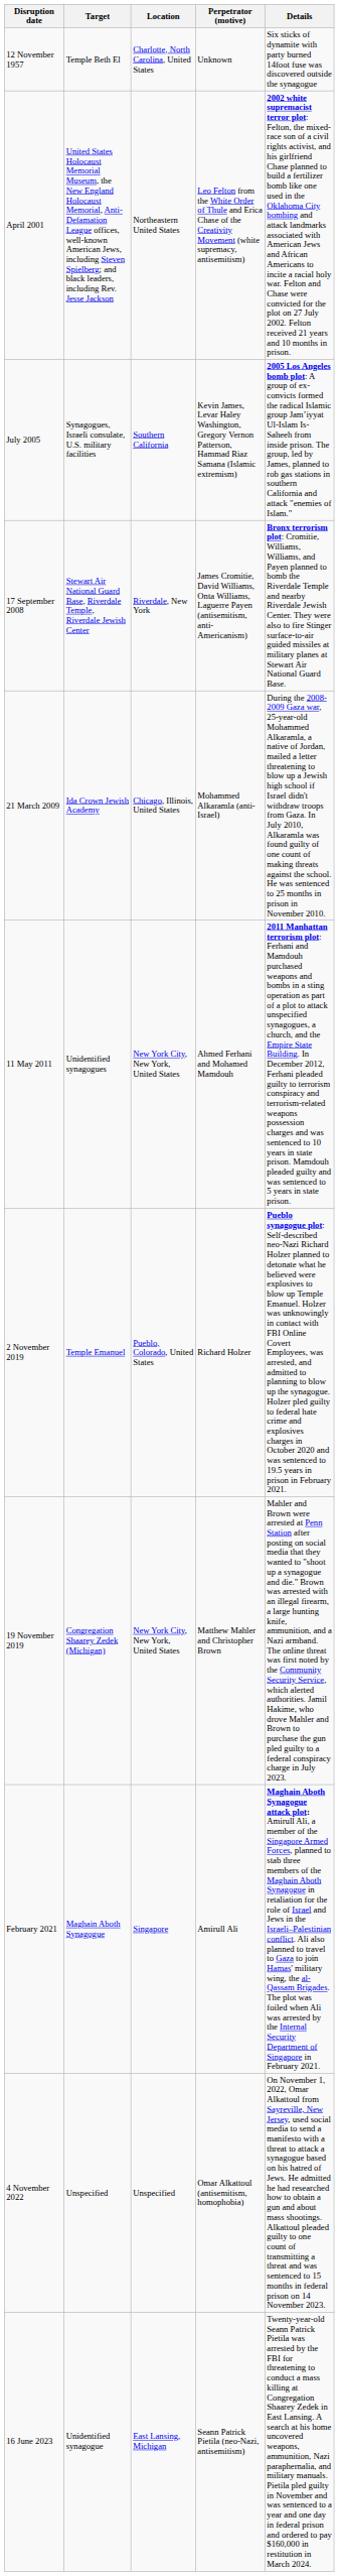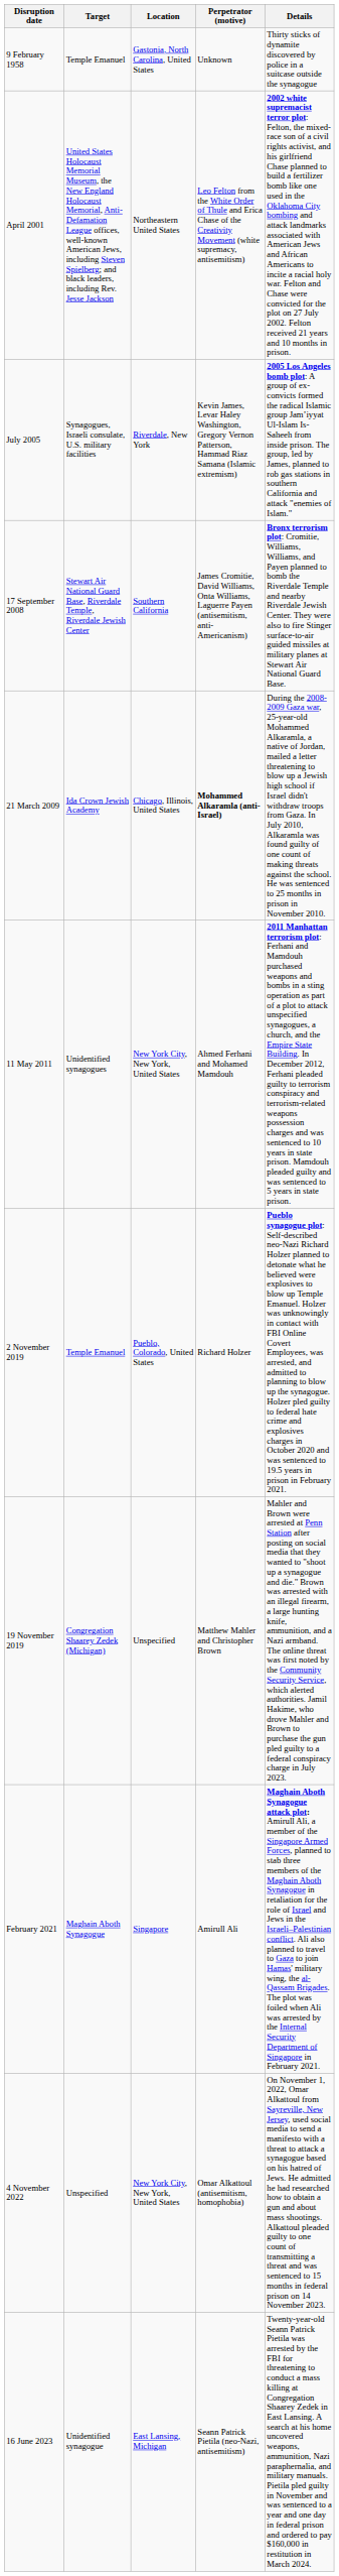- row: 12 November 1957 | Temple Beth El | Charlotte, North Carolina, United States | Unknown | Six sticks of dynamite with party burned 14foot fuse was discovered outside the synagogue
+ row: 9 February 1958 | Temple Emanuel | Gastonia, North Carolina, United States | Unknown | Thirty sticks of dynamite discovered by police in a suitcase outside the synagogue
July 2005 | Location: Southern California -> Riverdale, New York
17 September 2008 | Location: Riverdale, New York -> Southern California
21 March 2009 | Perpetrator (motive): normal -> bold
19 November 2019 | Location: New York City, New York, United States -> Unspecified
4 November 2022 | Location: Unspecified -> New York City, New York, United States
